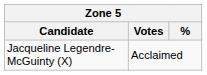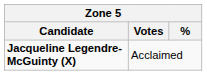Jacqueline Legendre-McGuinty (X) | Candidate: normal -> bold
